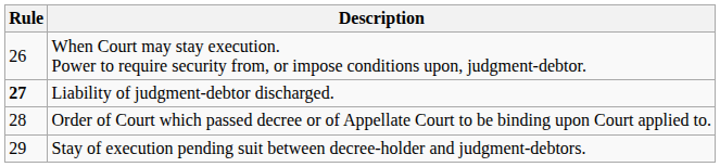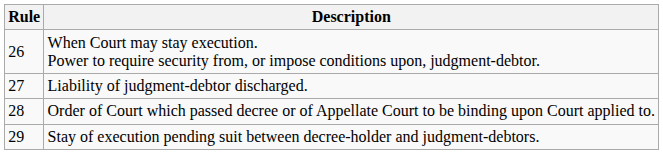Liability of judgment-debtor discharged. | Rule: bold -> normal
